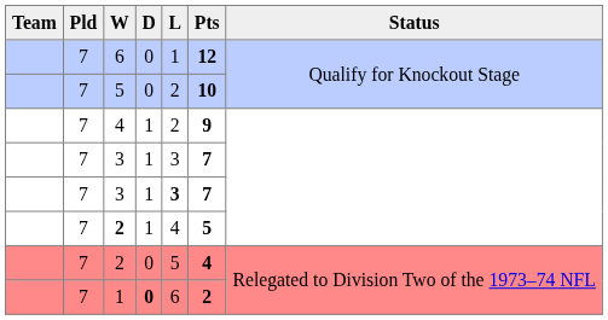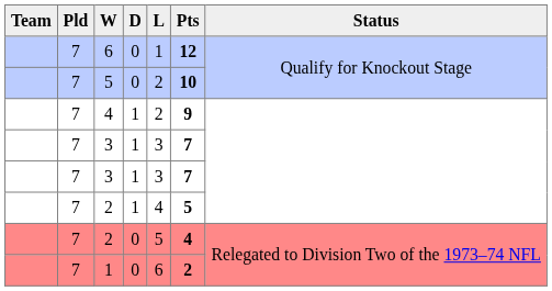row 6 | L: bold -> normal
row 7 | W: bold -> normal
row 9 | D: bold -> normal
